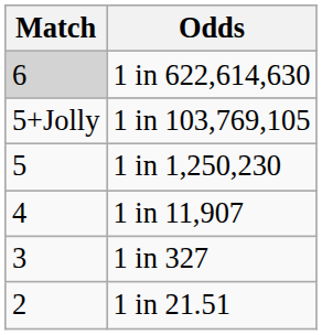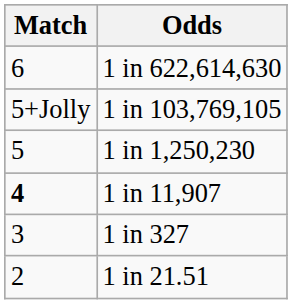1 in 622,614,630 | Match: lightgrey background -> no background
1 in 11,907 | Match: normal -> bold
